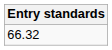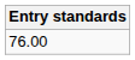row 2 | column 1: 66.32 -> 76.00
